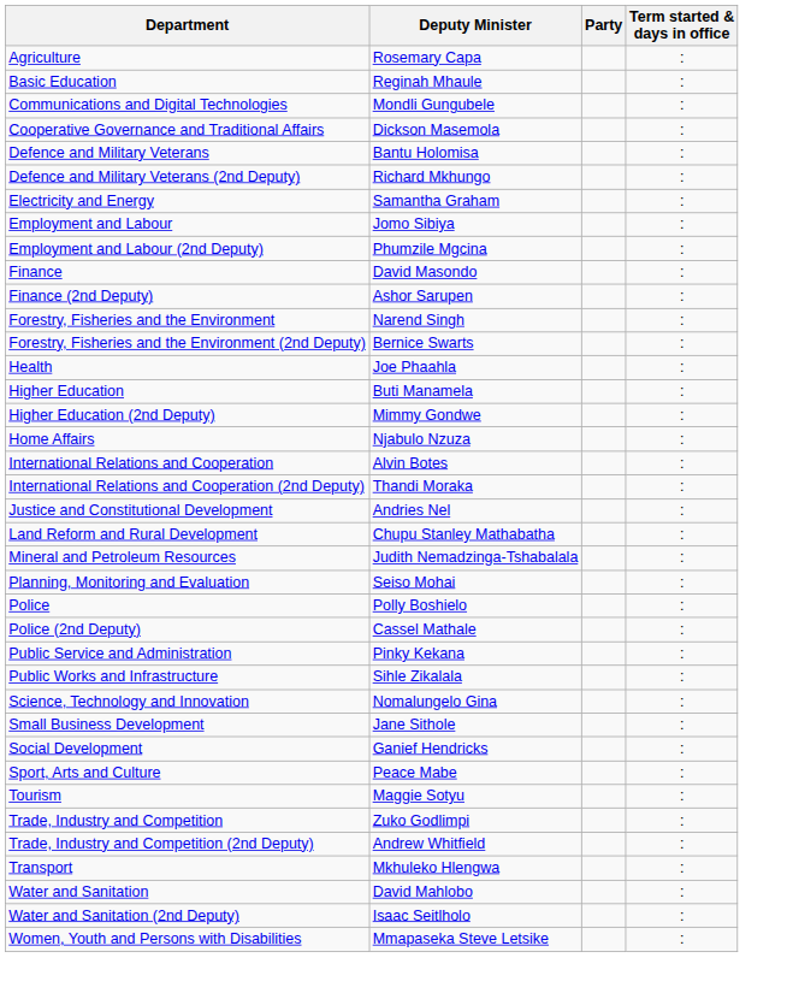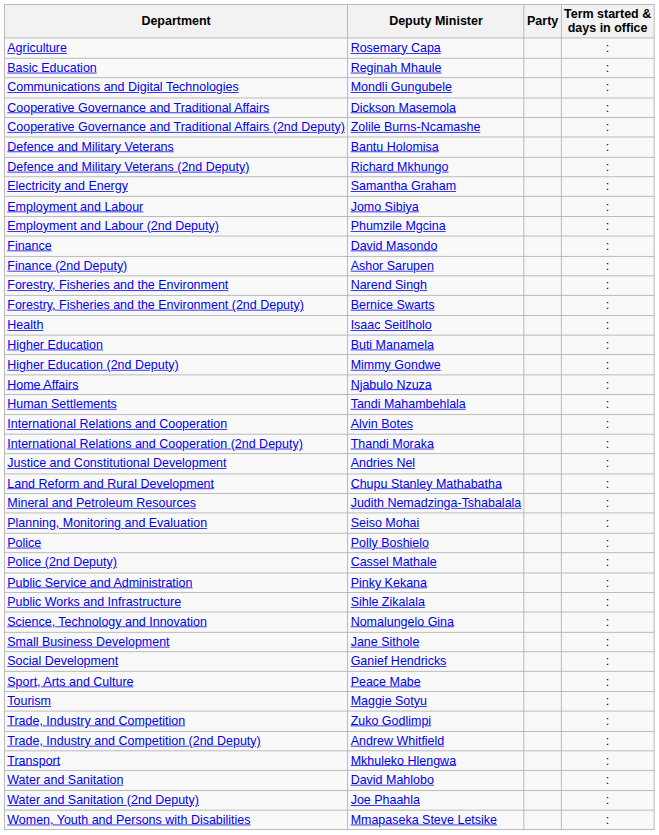+ row: Cooperative Governance and Traditional Affairs (2nd Deputy) | Zolile Burns-Ncamashe | :
Health | Deputy Minister: Joe Phaahla -> Isaac Seitlholo
+ row: Human Settlements | Tandi Mahambehlala | :
Water and Sanitation (2nd Deputy) | Deputy Minister: Isaac Seitlholo -> Joe Phaahla
